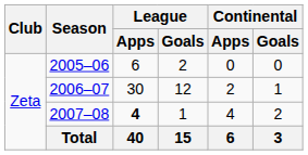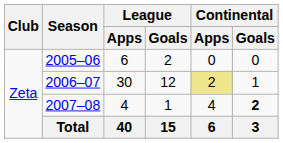2006–07 | Continental / Apps: no background -> khaki background
2007–08 | League / Apps: bold -> normal
2007–08 | Continental / Goals: normal -> bold
